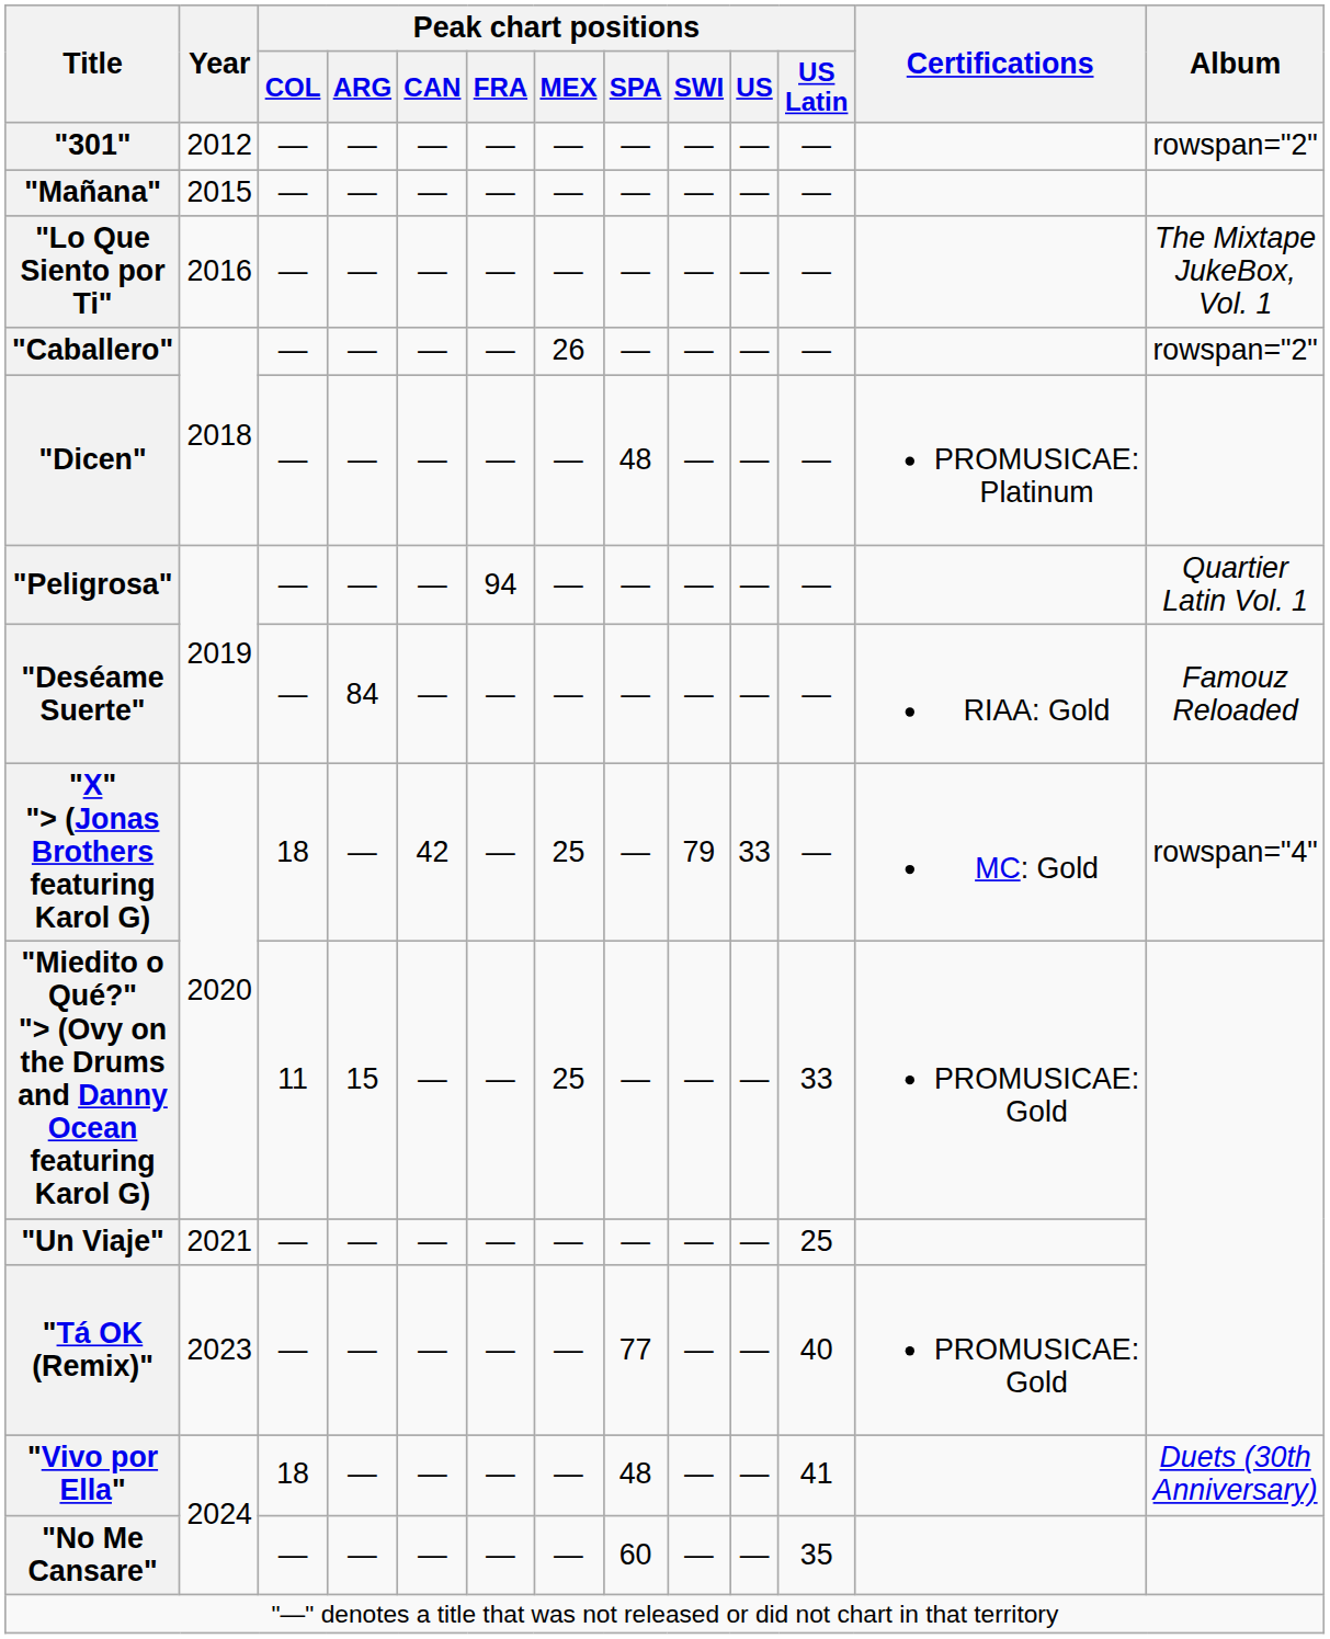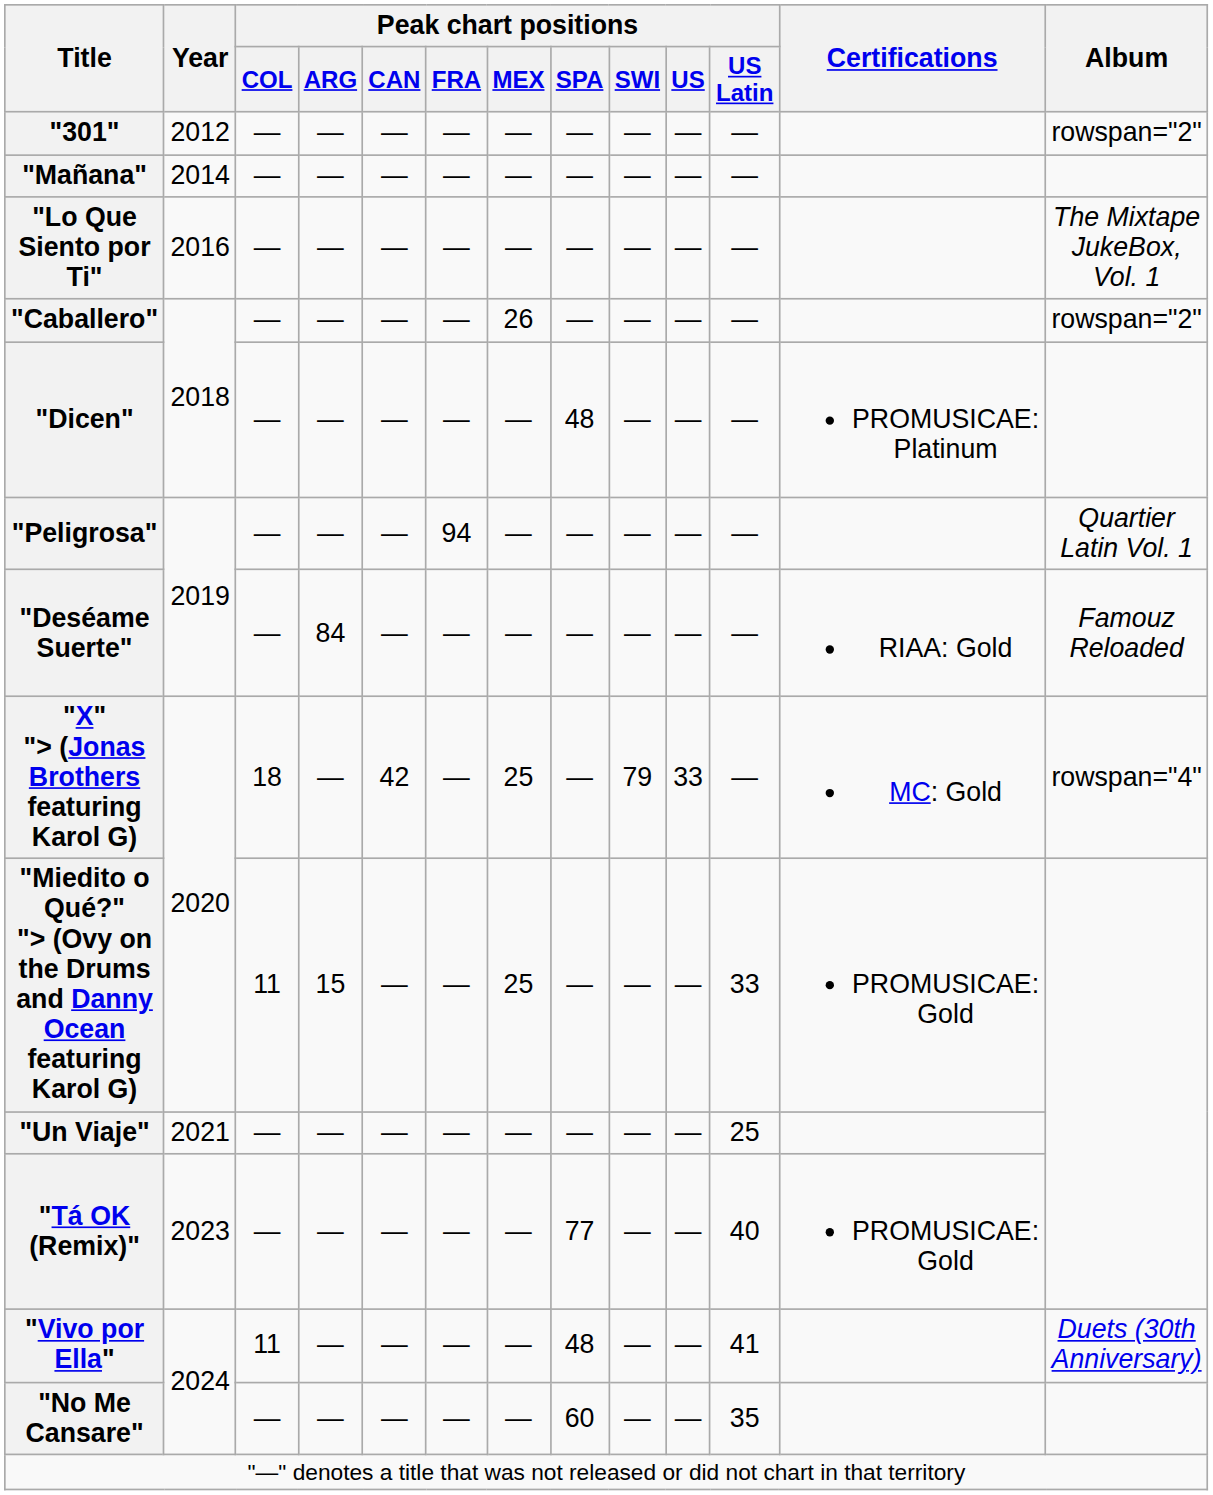"Mañana" | Year: 2015 -> 2014
"Vivo por Ella" | Peak chart positions / COL: 18 -> 11
